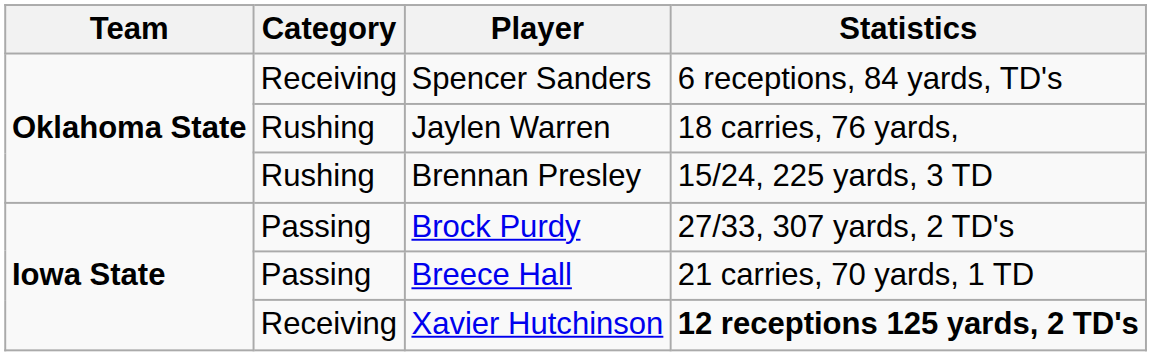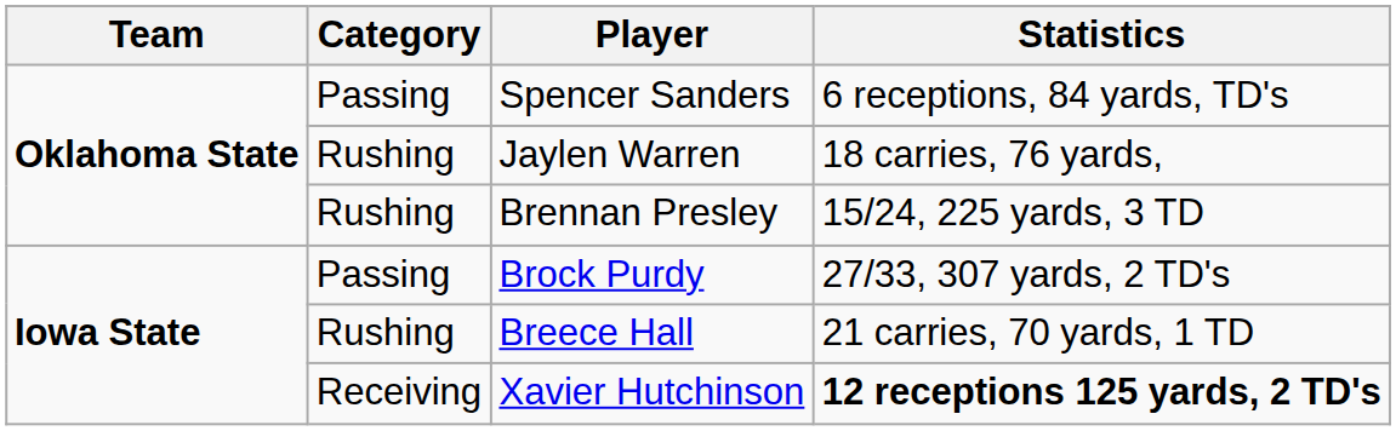Spencer Sanders | Category: Receiving -> Passing
Breece Hall | Category: Passing -> Rushing
